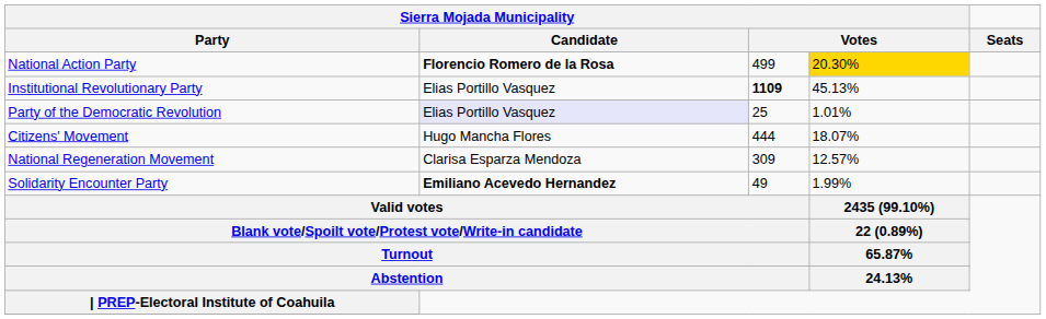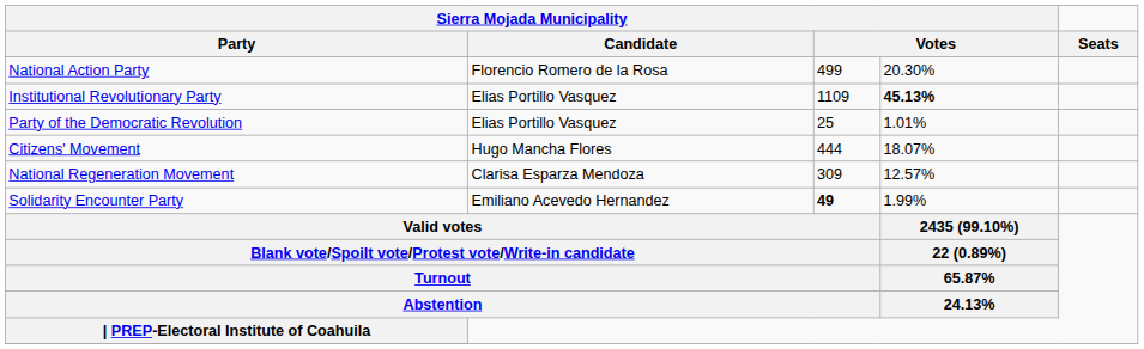National Action Party | Sierra Mojada Municipality / Candidate: bold -> normal
National Action Party | column 4: gold background -> no background
Institutional Revolutionary Party | column 3: bold -> normal
Institutional Revolutionary Party | column 4: normal -> bold
Party of the Democratic Revolution | Sierra Mojada Municipality / Candidate: lavender background -> no background
Solidarity Encounter Party | Sierra Mojada Municipality / Candidate: bold -> normal
Solidarity Encounter Party | column 3: normal -> bold
